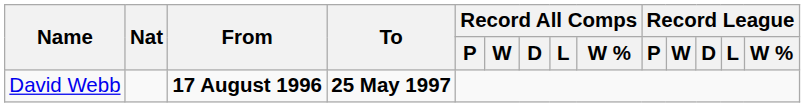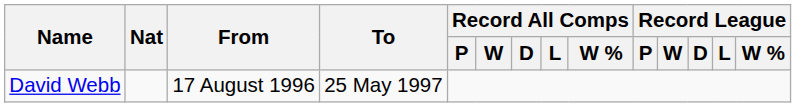David Webb | From: bold -> normal
David Webb | To: bold -> normal
